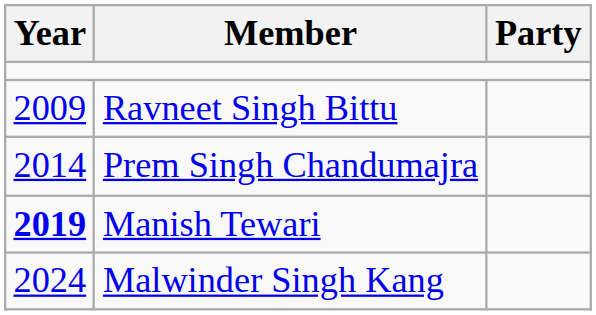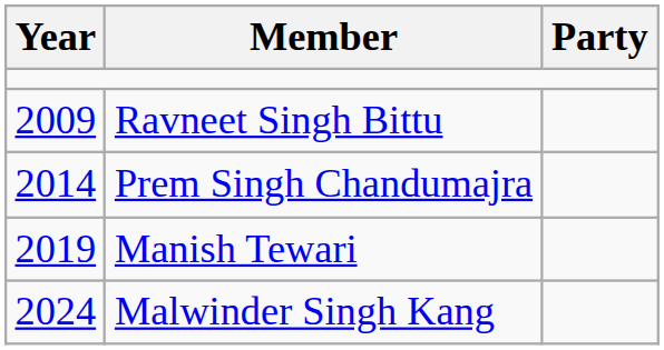Manish Tewari | Year: bold -> normal
